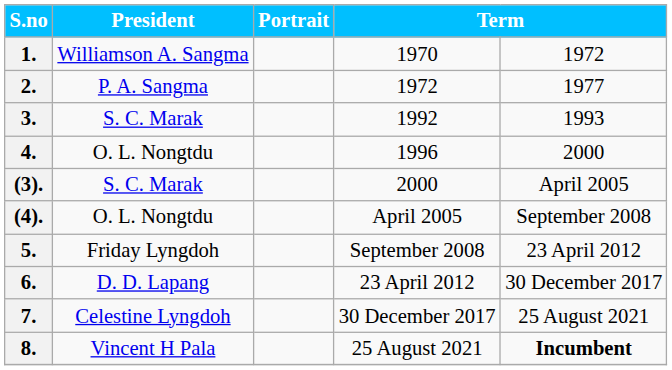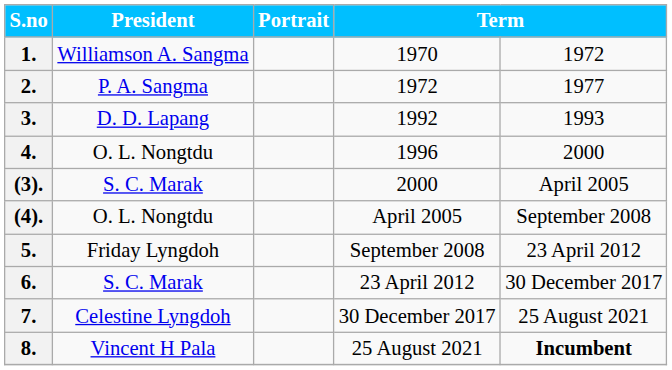3. | President: S. C. Marak -> D. D. Lapang
6. | President: D. D. Lapang -> S. C. Marak
